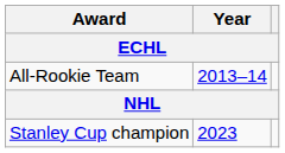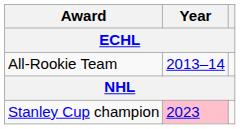Stanley Cup champion | Year: no background -> pink background
